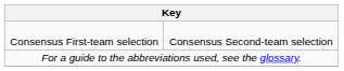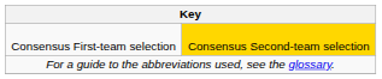Consensus First-team selection | column 2: no background -> gold background
